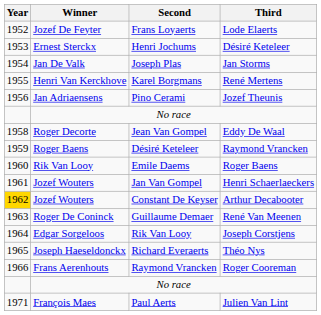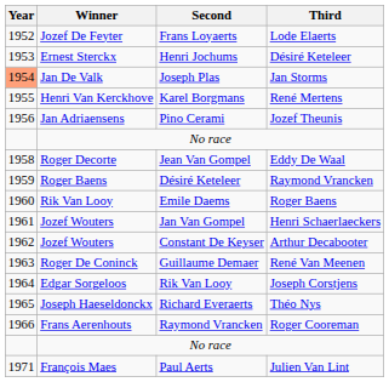Joseph Plas | Year: no background -> lightsalmon background
Constant De Keyser | Year: gold background -> no background
